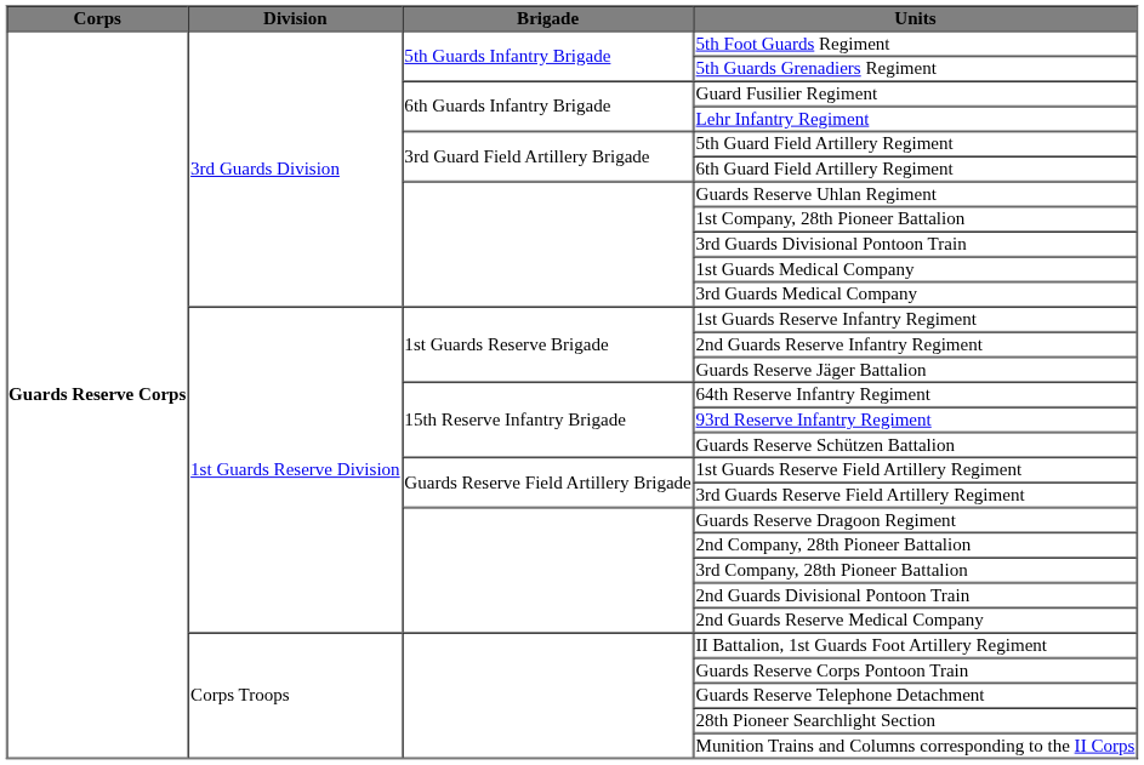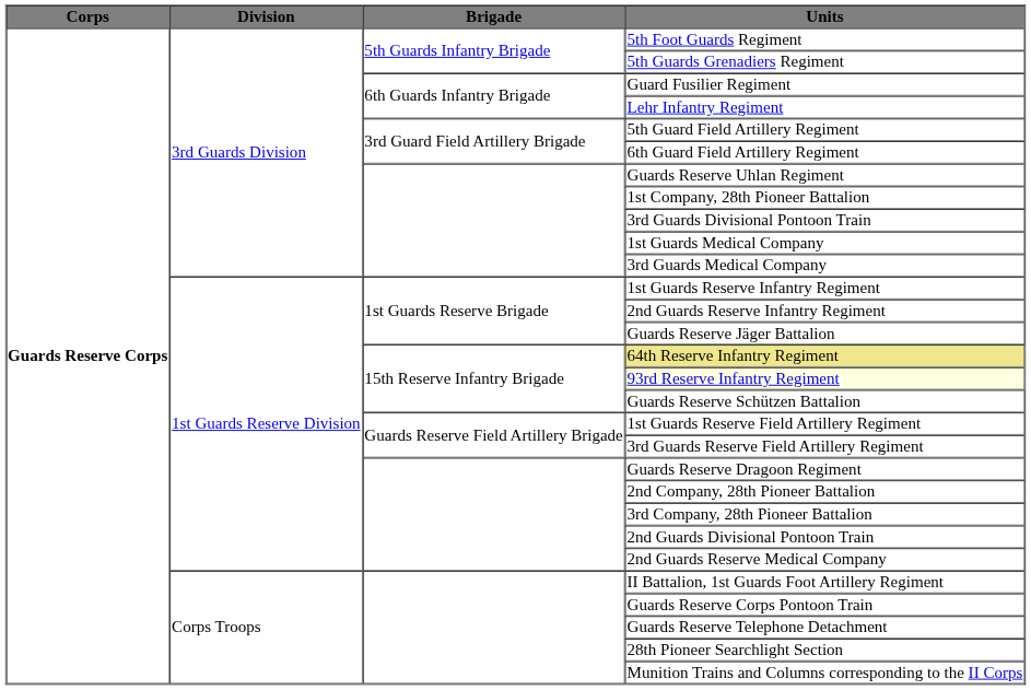64th Reserve Infantry Regiment | Units: no background -> khaki background
93rd Reserve Infantry Regiment | Units: no background -> lightyellow background
